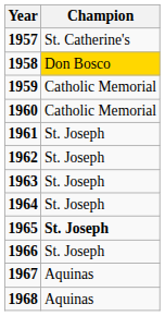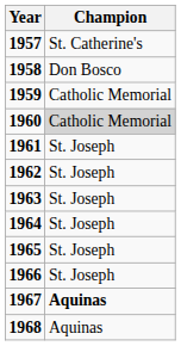1958 | Champion: gold background -> no background
1960 | Champion: no background -> lightgrey background
1965 | Champion: bold -> normal
1967 | Champion: normal -> bold
